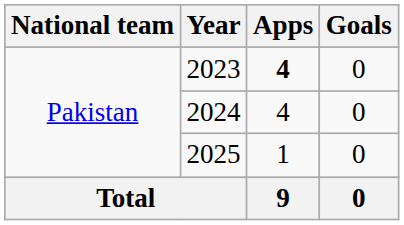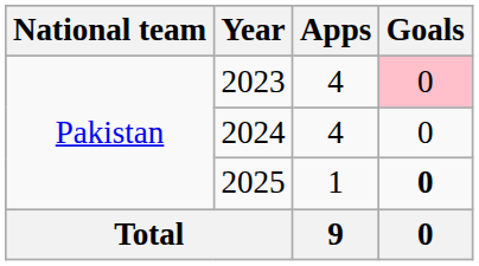2023 | Apps: bold -> normal
2023 | Goals: no background -> pink background
2025 | Goals: normal -> bold
